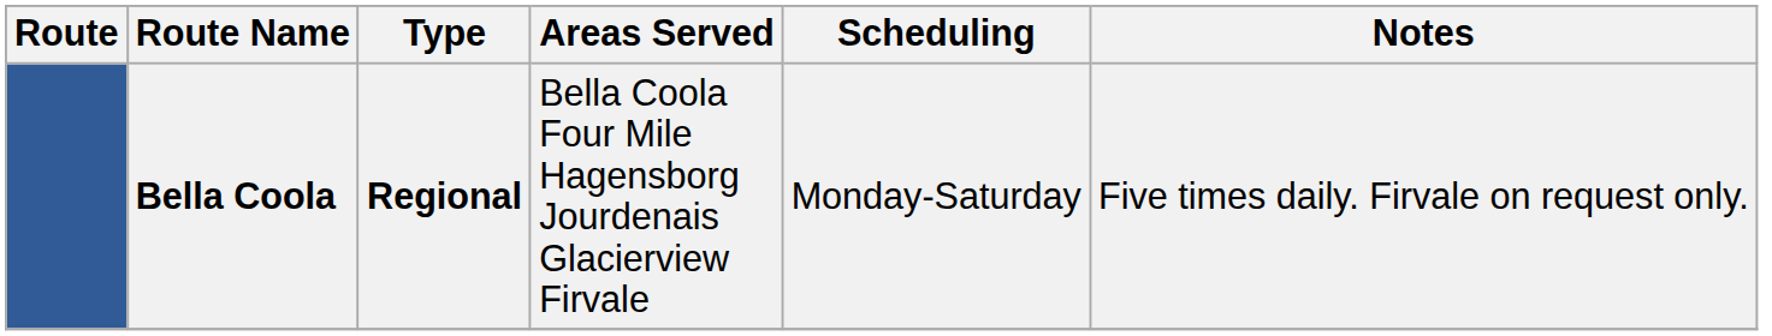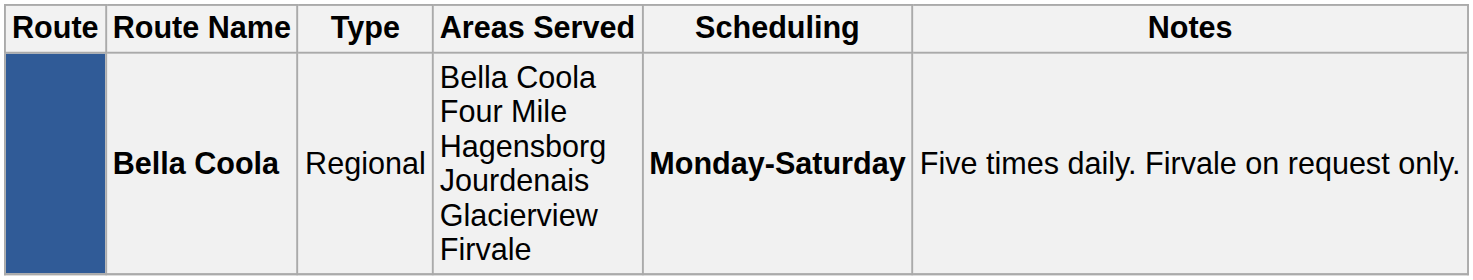Bella Coola | Type: bold -> normal
Bella Coola | Scheduling: normal -> bold
